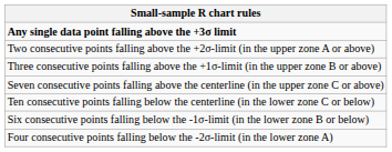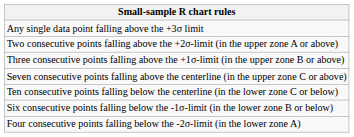row 2 | column 1: bold -> normal
